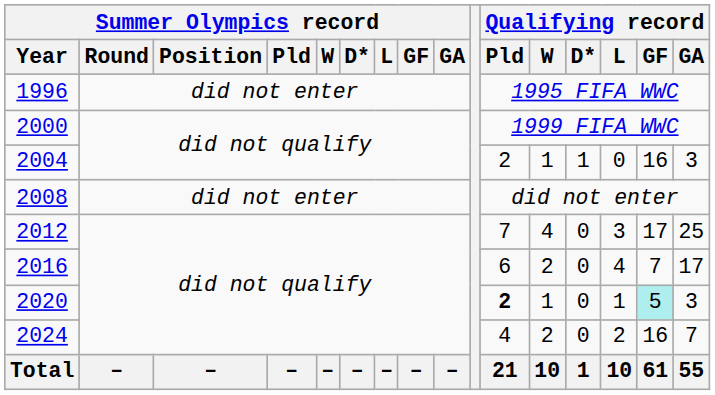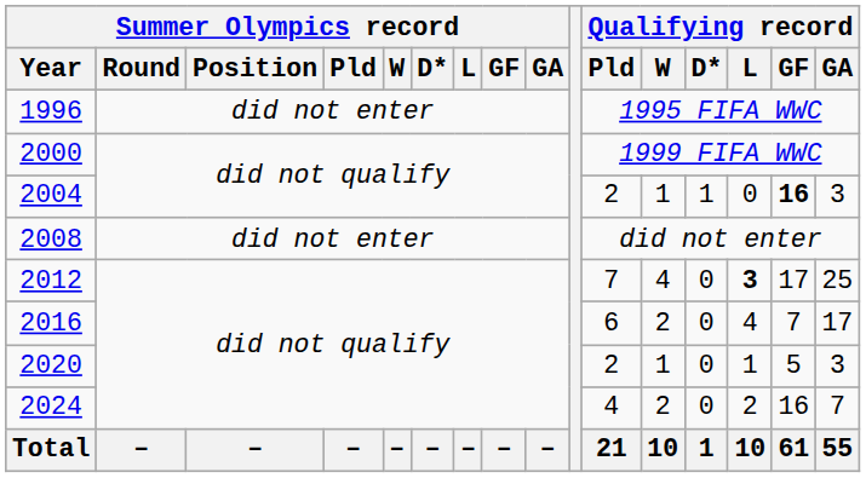2004 | Qualifying record / GF: normal -> bold
2012 | Qualifying record / L: normal -> bold
2020 | Qualifying record / Pld: bold -> normal
2020 | Qualifying record / GF: paleturquoise background -> no background
